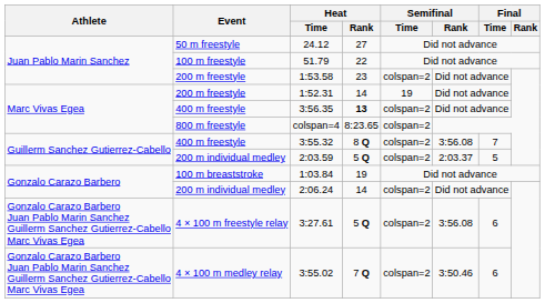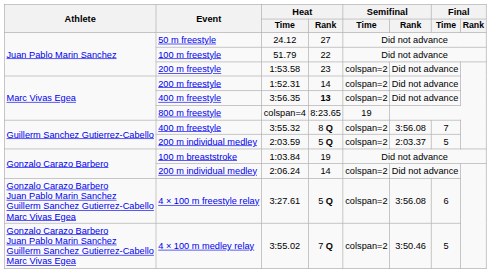1:52.31 | Semifinal / Time: 19 -> colspan=2
colspan=4 | Semifinal / Time: colspan=2 -> 19
3:55.02 | Final / Time: 6 -> 5
